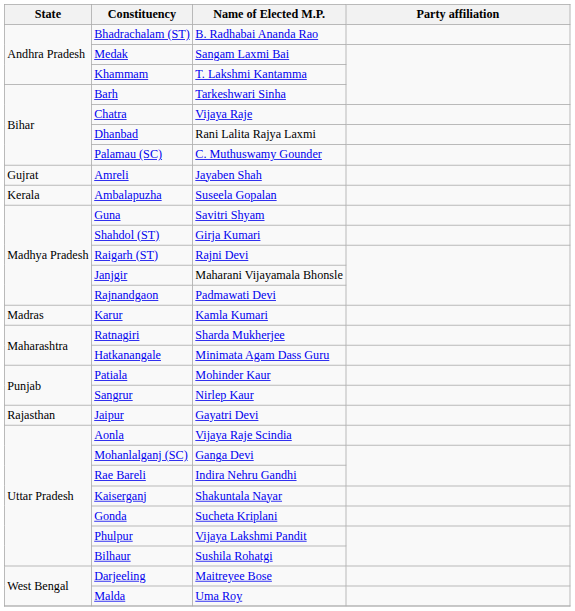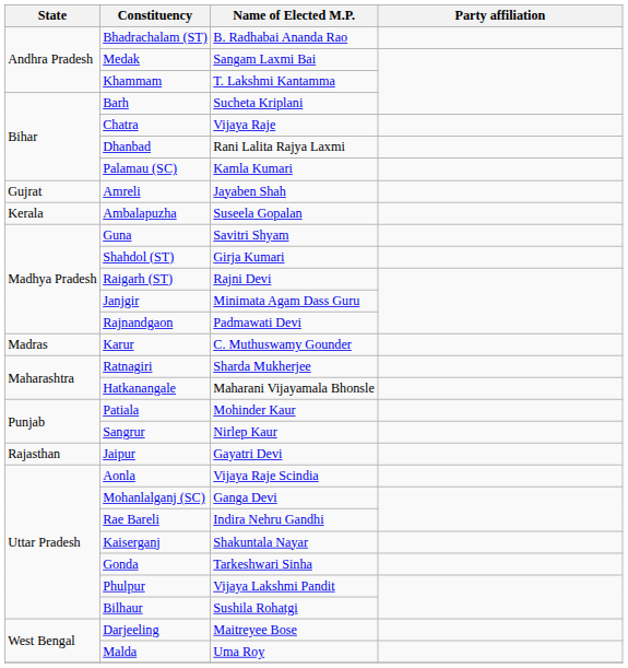Barh | Name of Elected M.P.: Tarkeshwari Sinha -> Sucheta Kriplani
Palamau (SC) | Name of Elected M.P.: C. Muthuswamy Gounder -> Kamla Kumari
Janjgir | Name of Elected M.P.: Maharani Vijayamala Bhonsle -> Minimata Agam Dass Guru
Karur | Name of Elected M.P.: Kamla Kumari -> C. Muthuswamy Gounder
Hatkanangale | Name of Elected M.P.: Minimata Agam Dass Guru -> Maharani Vijayamala Bhonsle
Gonda | Name of Elected M.P.: Sucheta Kriplani -> Tarkeshwari Sinha
